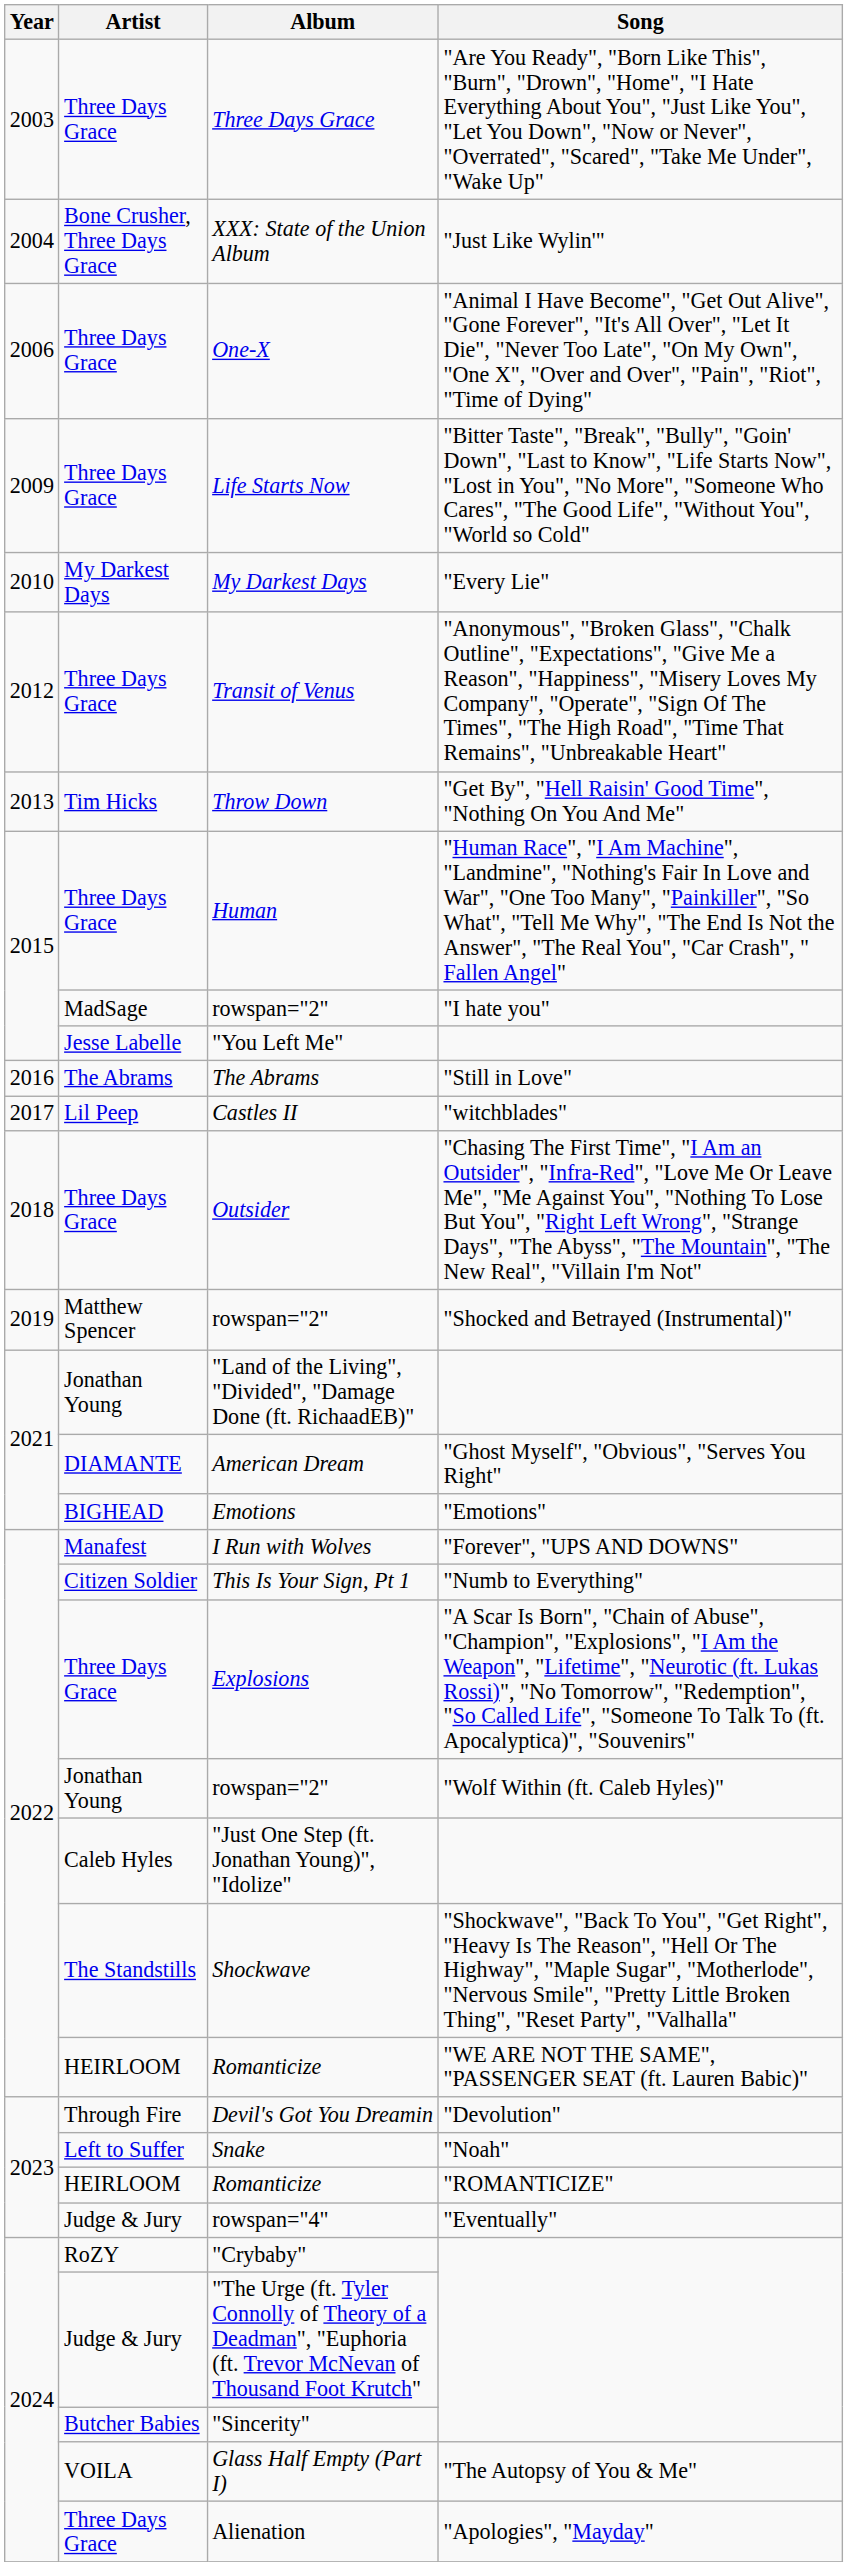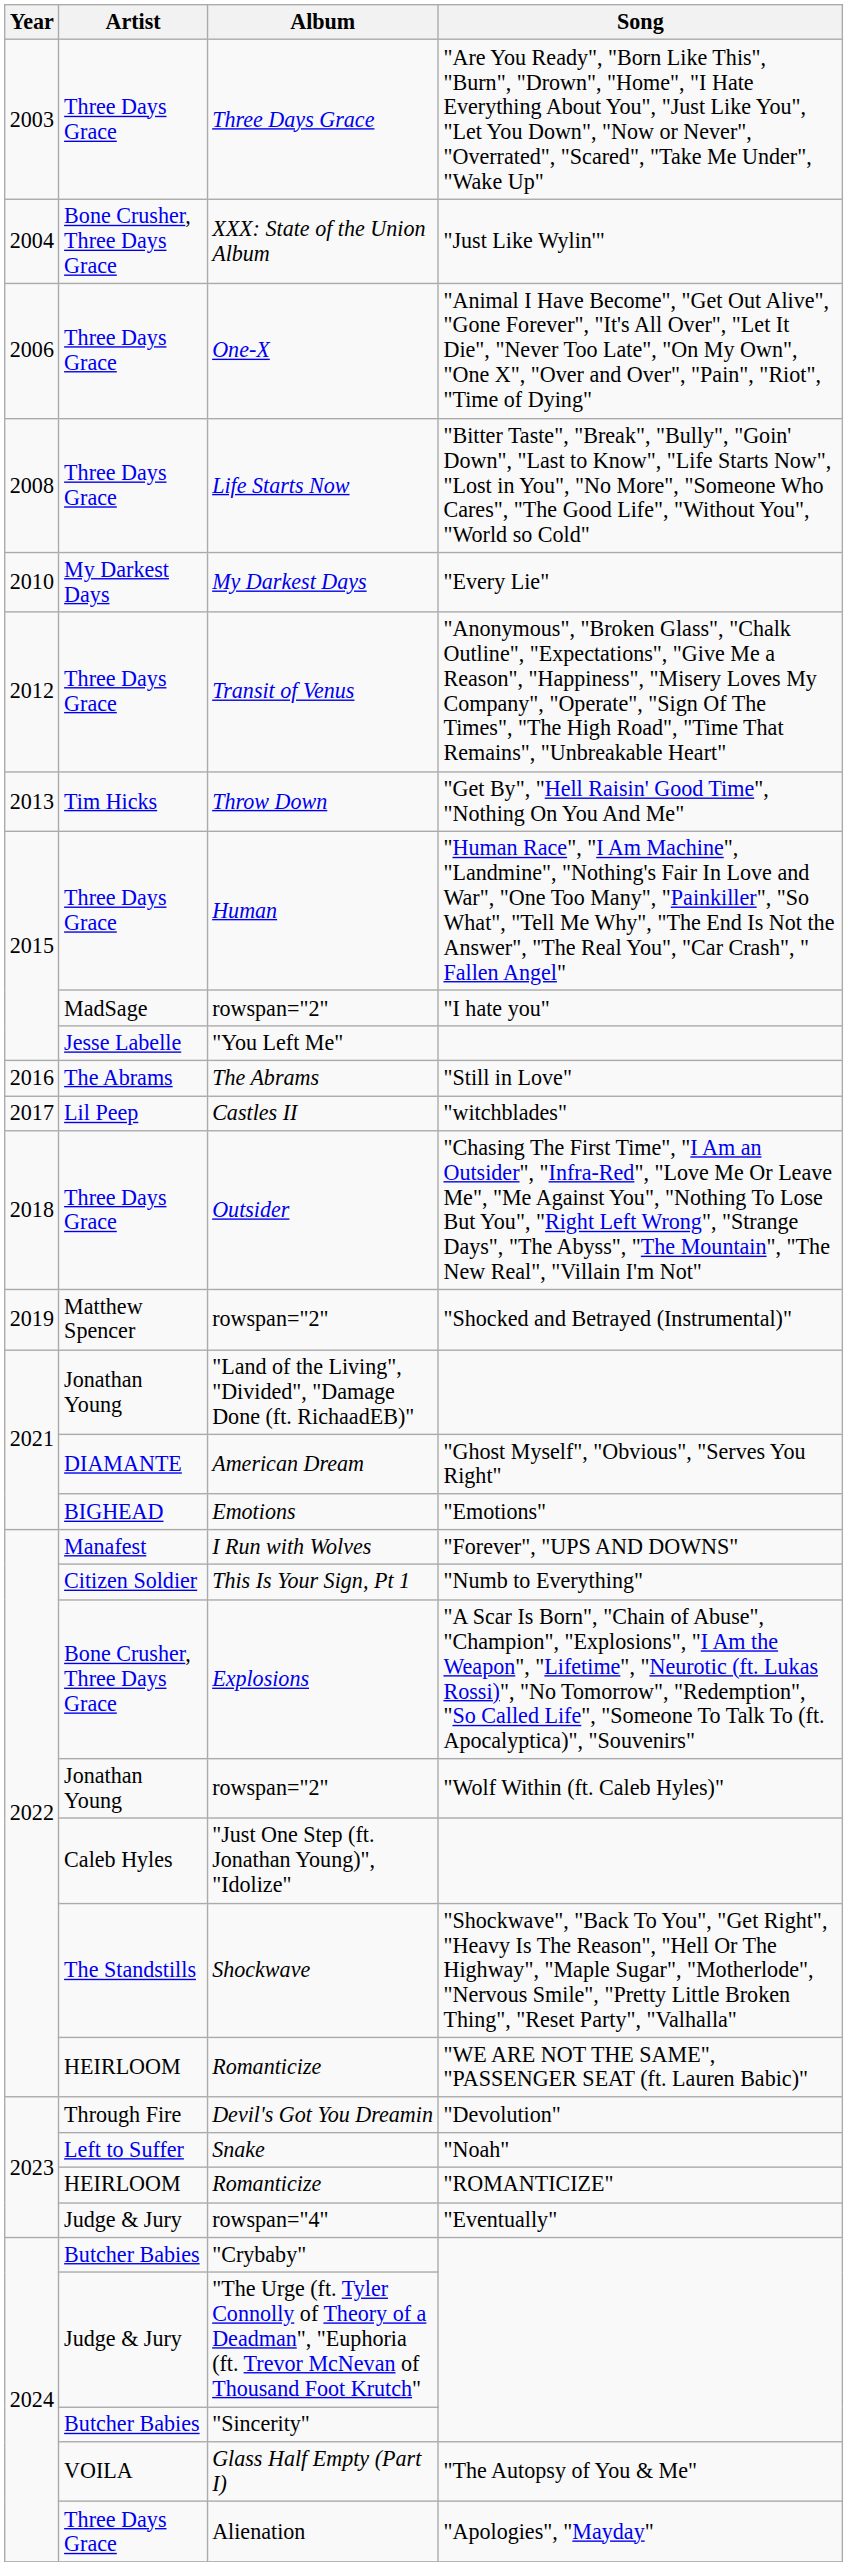Life Starts Now | Year: 2009 -> 2008
Explosions | Artist: Three Days Grace -> Bone Crusher, Three Days Grace
"Crybaby" | Artist: RoZY -> Butcher Babies
